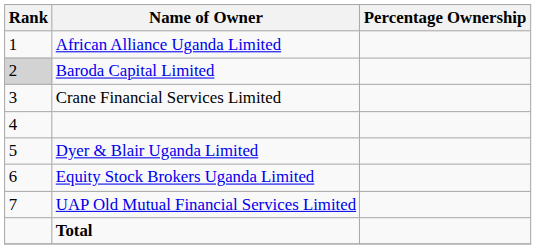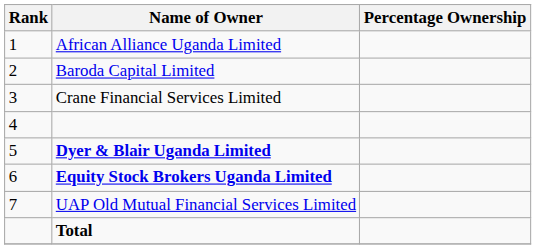Baroda Capital Limited | Rank: lightgrey background -> no background
Dyer & Blair Uganda Limited | Name of Owner: normal -> bold
Equity Stock Brokers Uganda Limited | Name of Owner: normal -> bold
